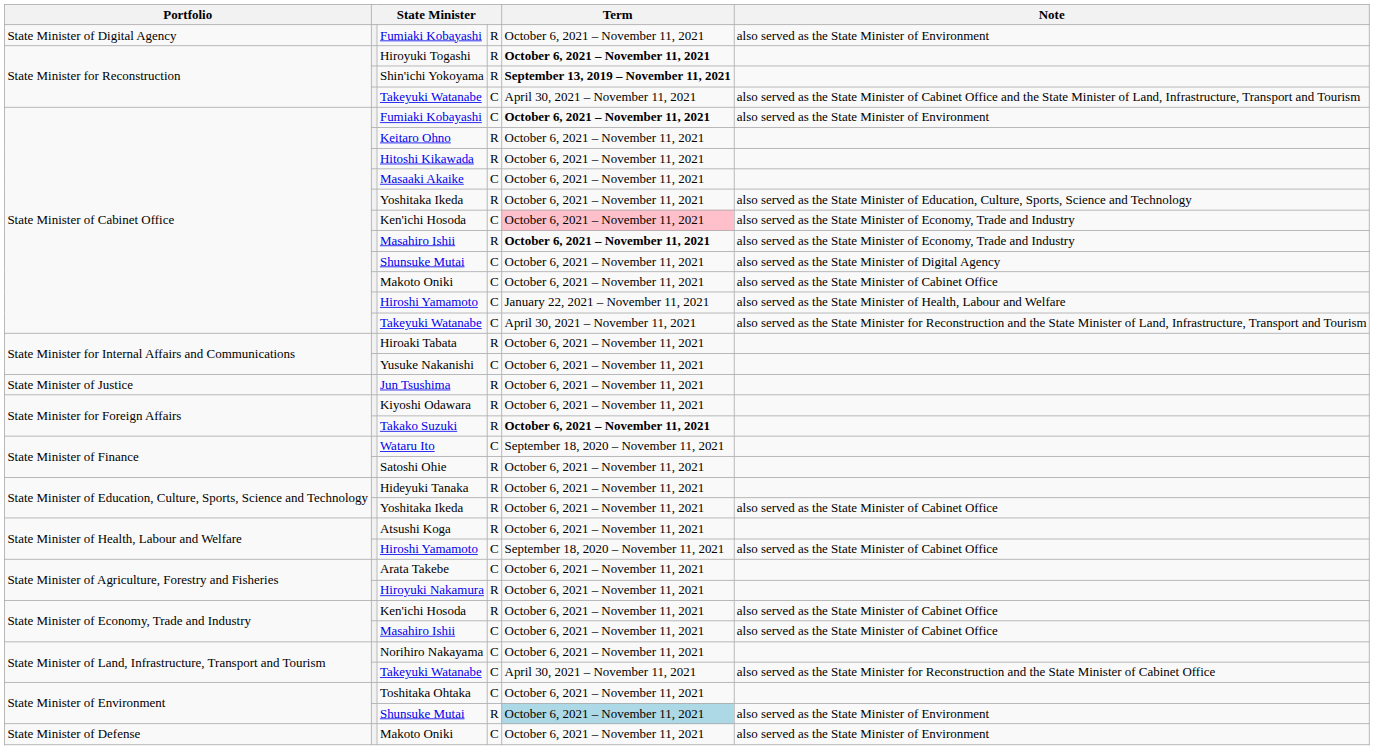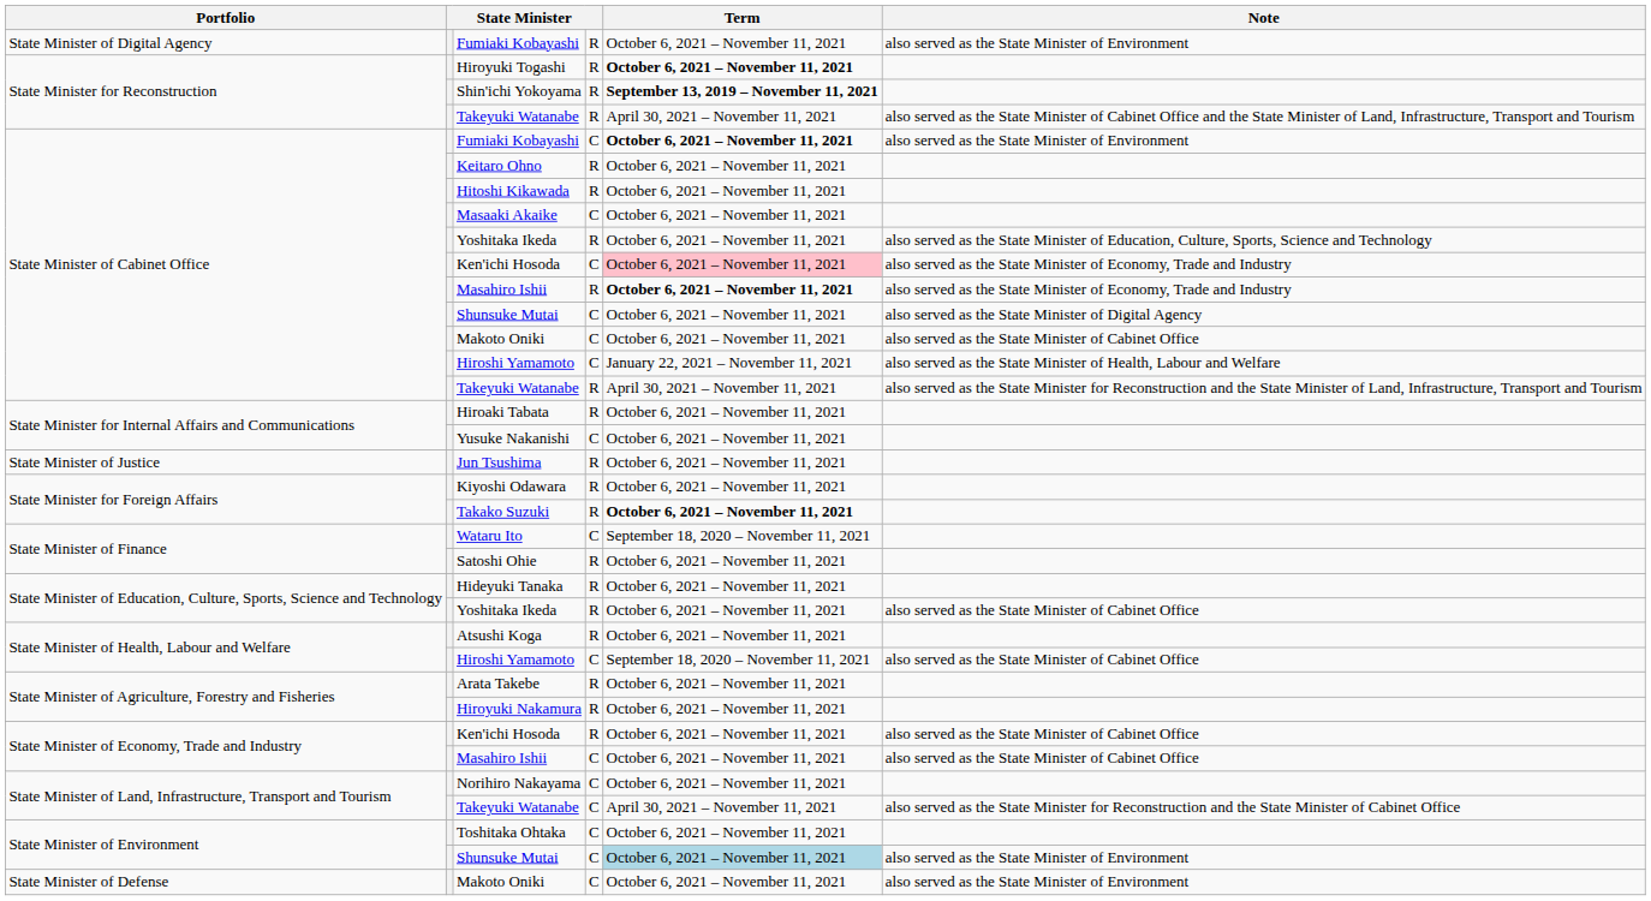State Minister for Reconstruction / Takeyuki Watanabe | column 4: C -> R
State Minister of Cabinet Office / Takeyuki Watanabe | column 4: C -> R
Arata Takebe | column 4: C -> R
State Minister of Environment / Shunsuke Mutai | column 4: R -> C
